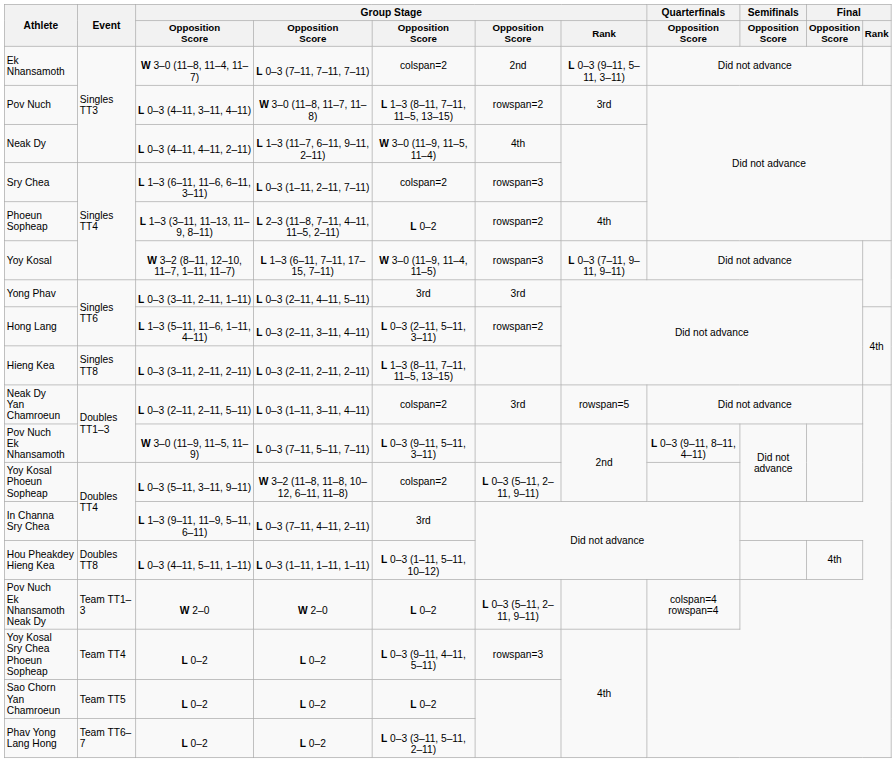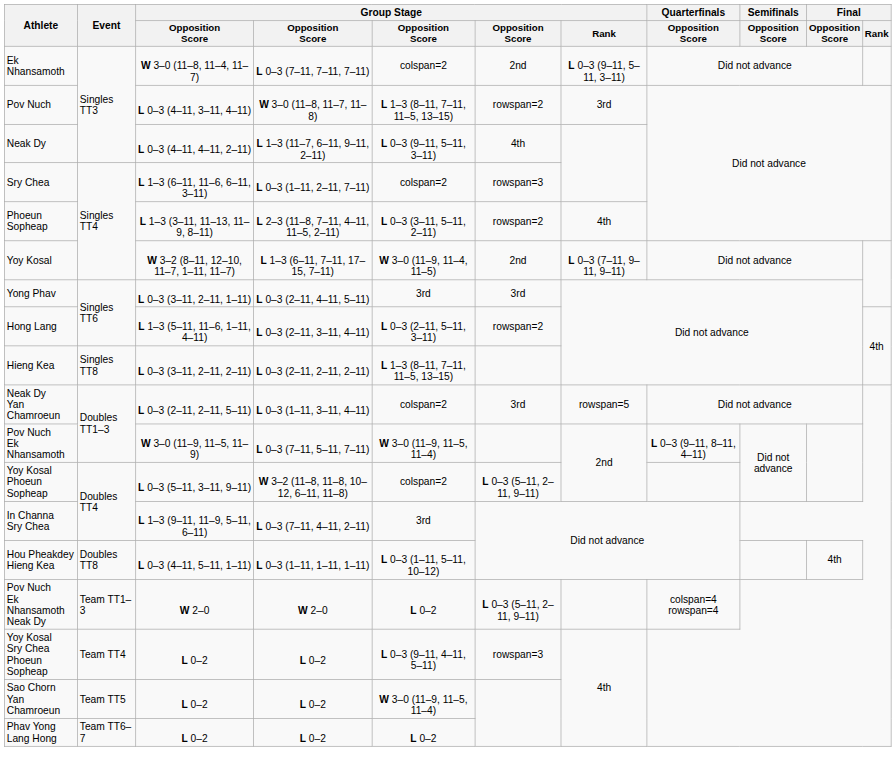Neak Dy | column 5: W 3–0 (11–9, 11–5, 11–4) -> L 0–3 (9–11, 5–11, 3–11)
Phoeun Sopheap | column 5: L 0–2 -> L 0–3 (3–11, 5–11, 2–11)
Yoy Kosal | column 6: rowspan=3 -> 2nd
Pov Nuch Ek Nhansamoth | column 5: L 0–3 (9–11, 5–11, 3–11) -> W 3–0 (11–9, 11–5, 11–4)
Sao Chorn Yan Chamroeun | column 5: L 0–2 -> W 3–0 (11–9, 11–5, 11–4)
Phav Yong Lang Hong | column 5: L 0–3 (3–11, 5–11, 2–11) -> L 0–2
